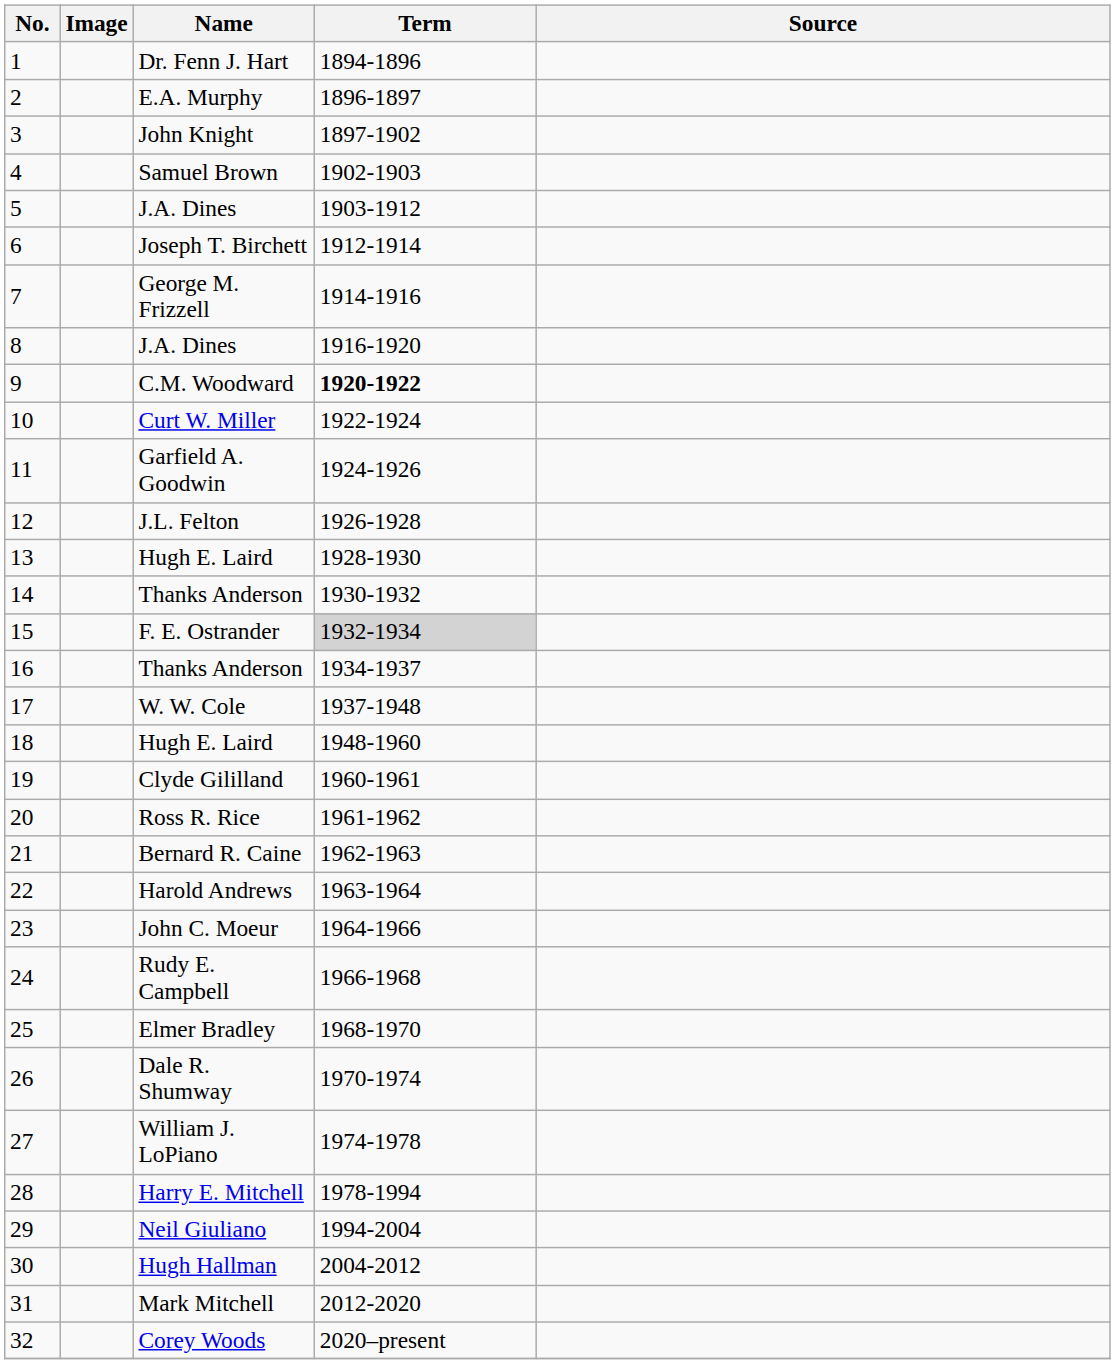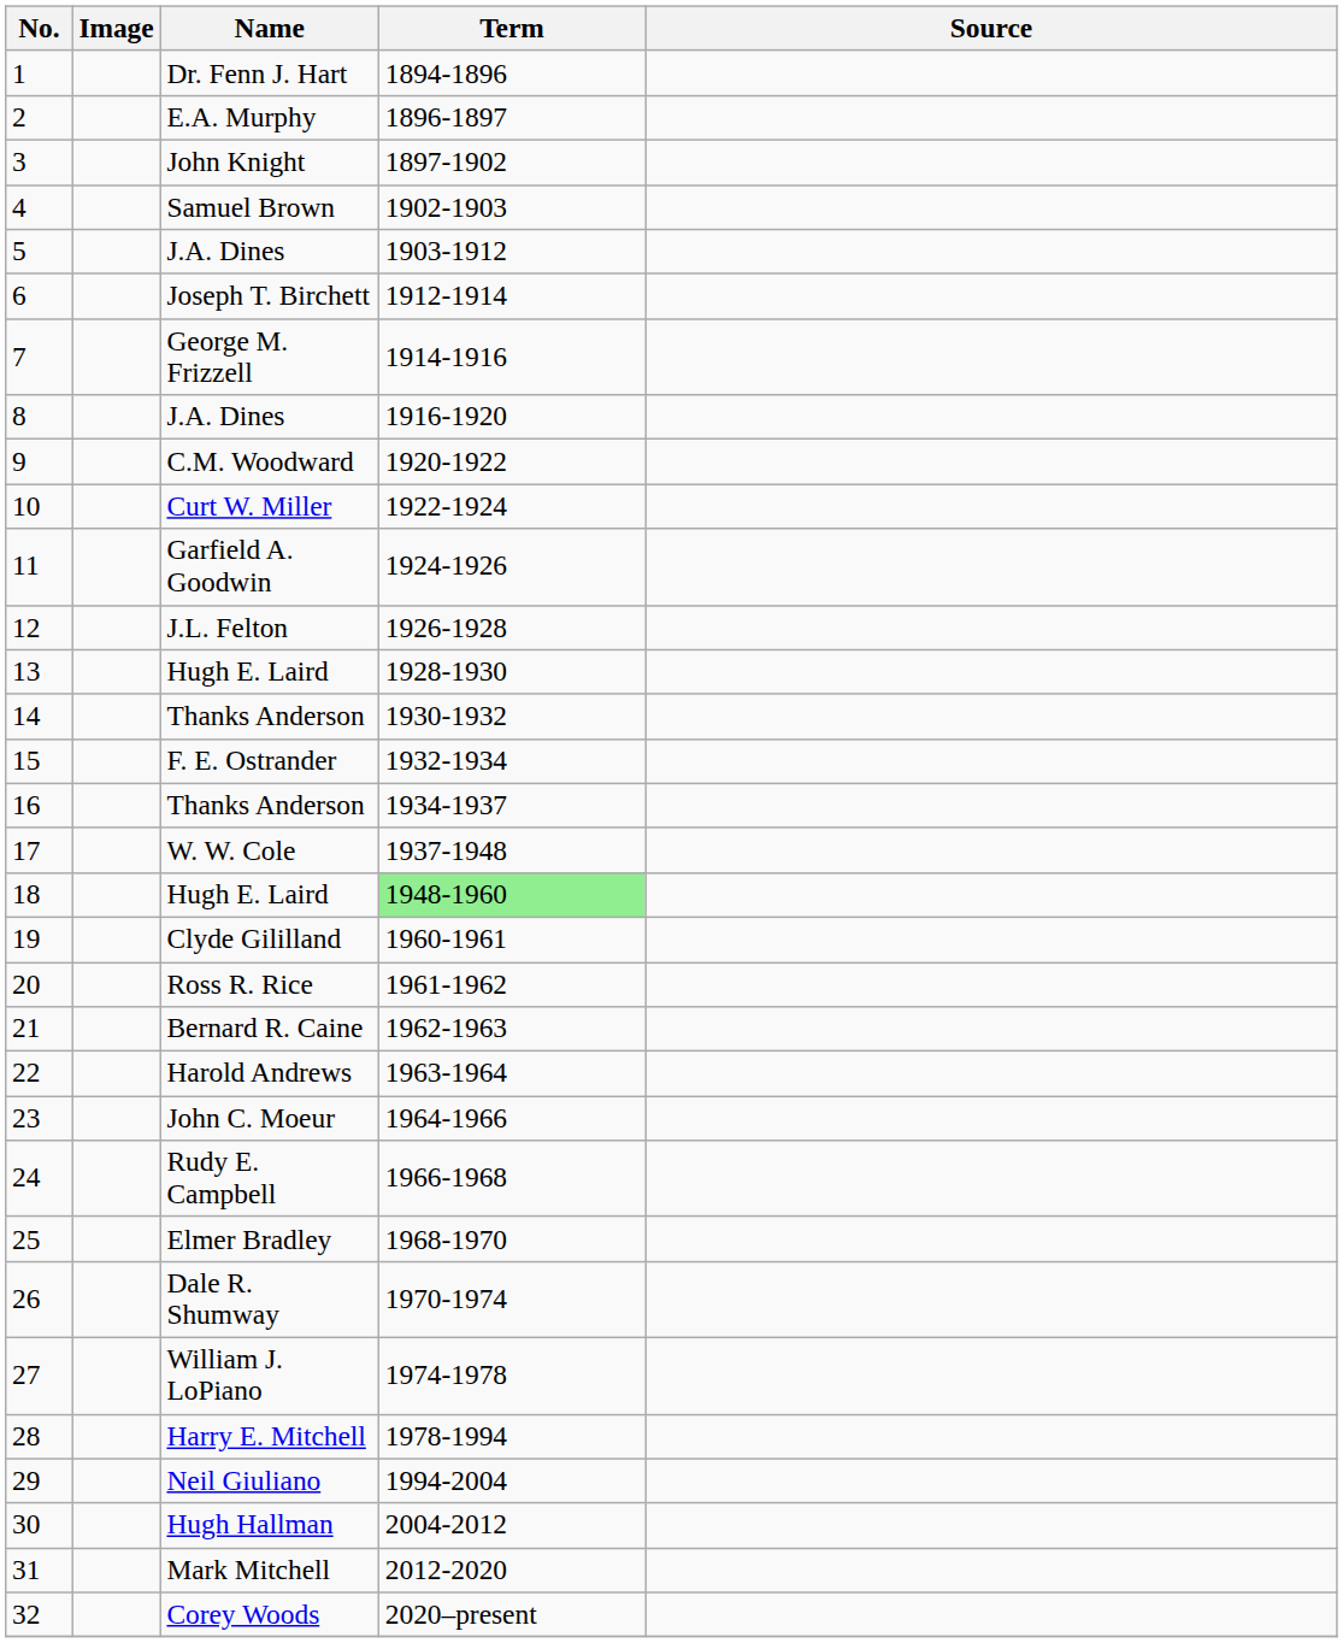C.M. Woodward | Term: bold -> normal
F. E. Ostrander | Term: lightgrey background -> no background
18 / Hugh E. Laird | Term: no background -> lightgreen background
